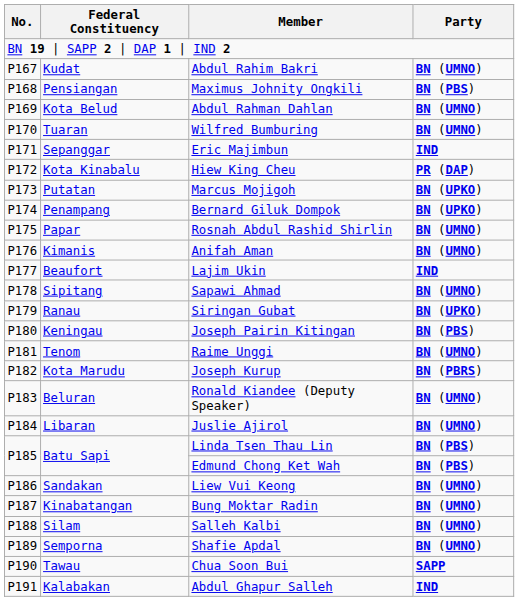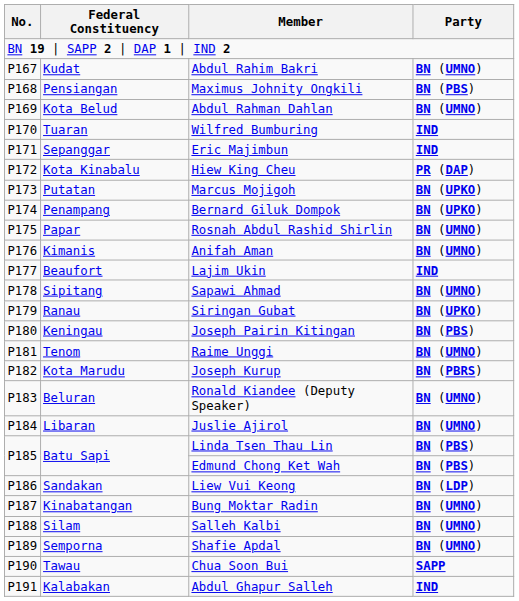Wilfred Bumburing | Party: BN (UMNO) -> IND
Liew Vui Keong | Party: BN (UMNO) -> BN (LDP)
